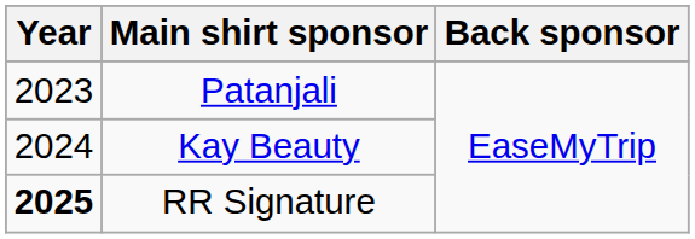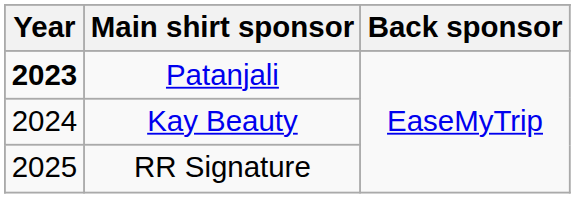Patanjali | Year: normal -> bold
RR Signature | Year: bold -> normal
